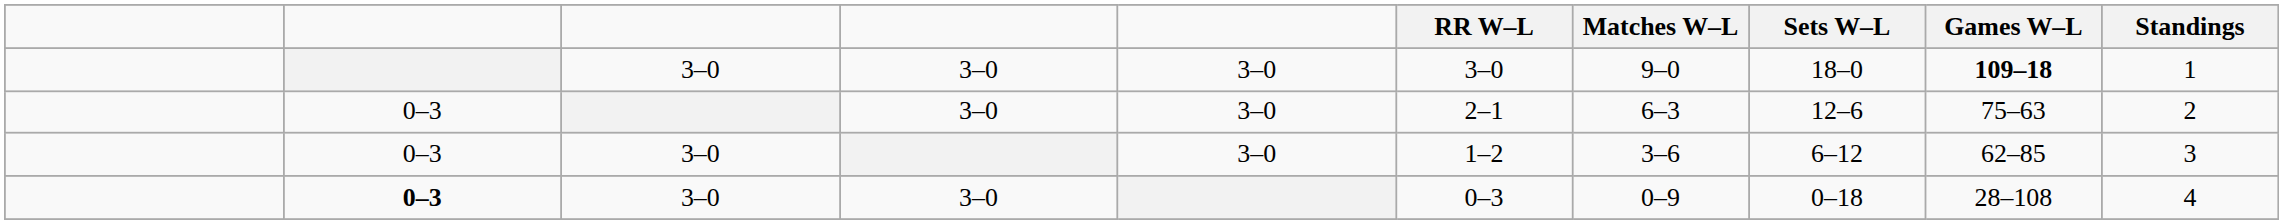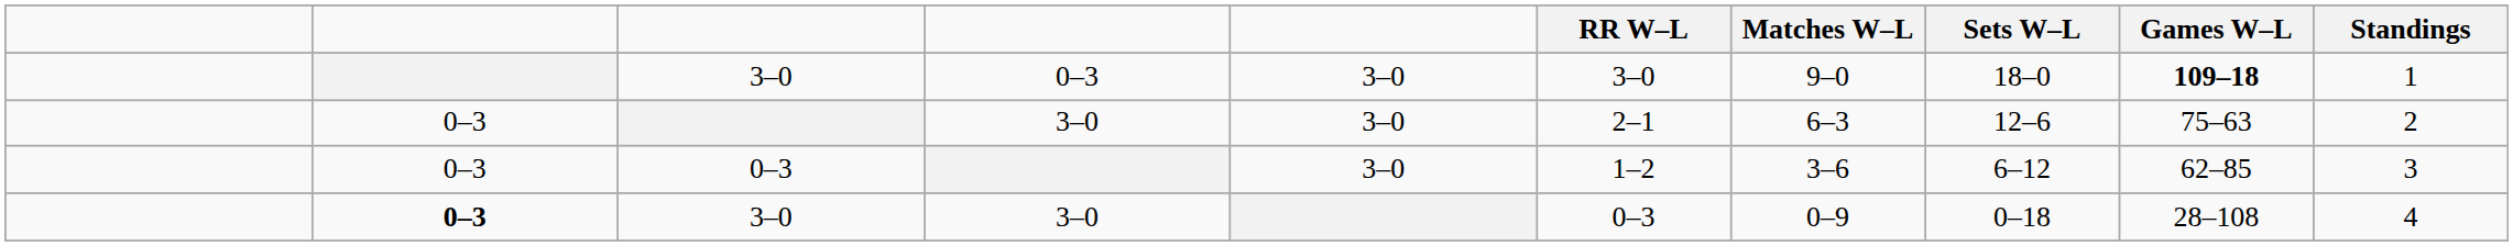row 2 | column 4: 3–0 -> 0–3
row 4 | column 3: 3–0 -> 0–3
